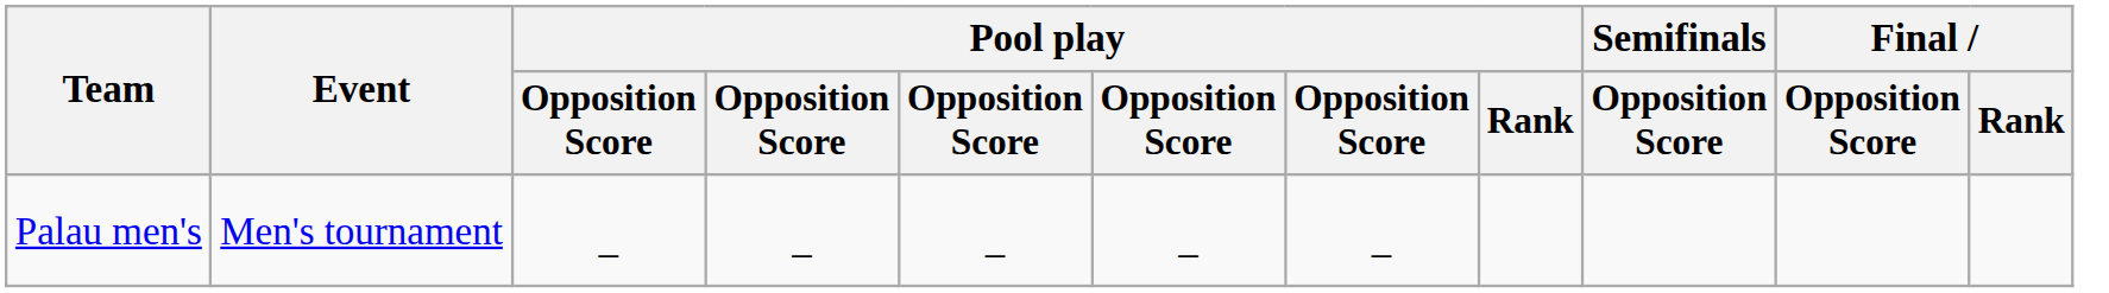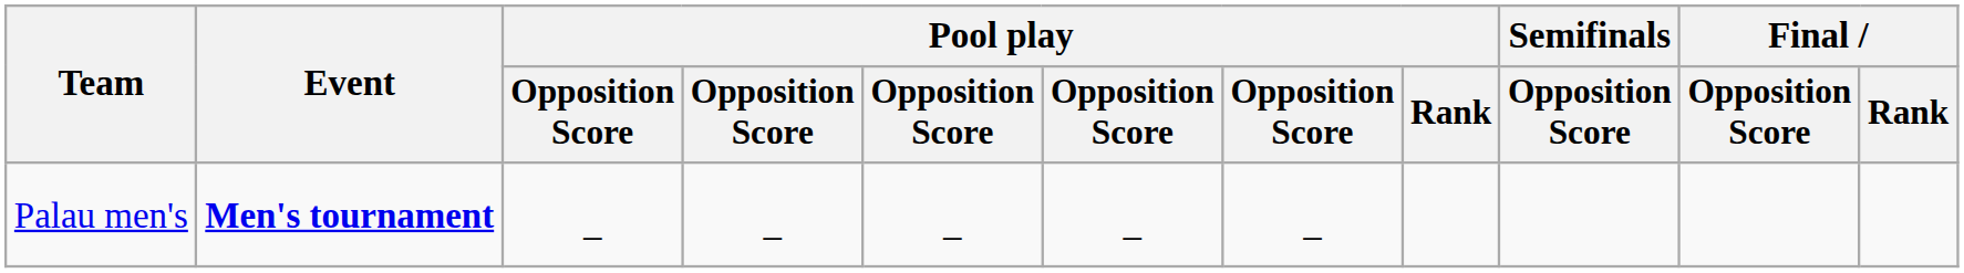Palau men's | Event: normal -> bold
